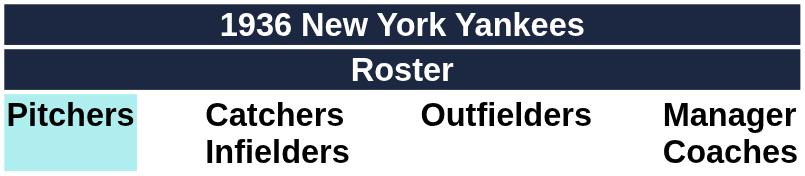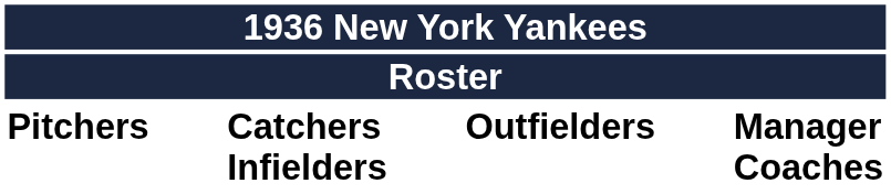Pitchers | column 1: paleturquoise background -> no background
